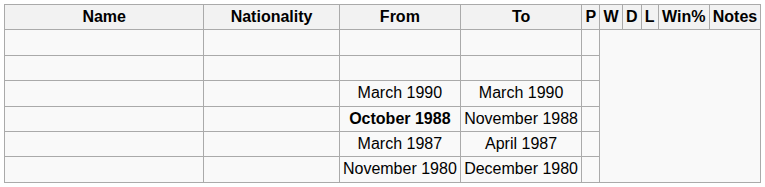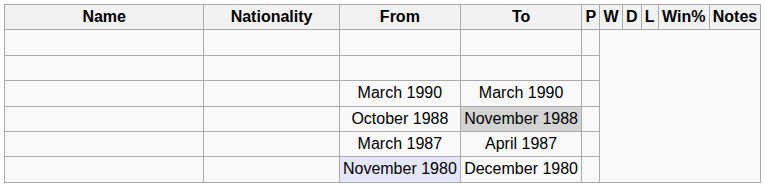October 1988 | From: bold -> normal
October 1988 | To: no background -> lightgrey background
November 1980 | From: no background -> lavender background
